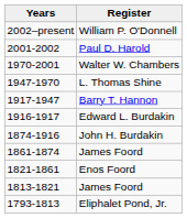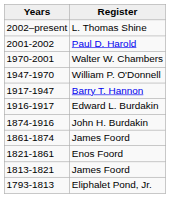row 2 | Register: William P. O'Donnell -> L. Thomas Shine
row 5 | Register: L. Thomas Shine -> William P. O'Donnell
